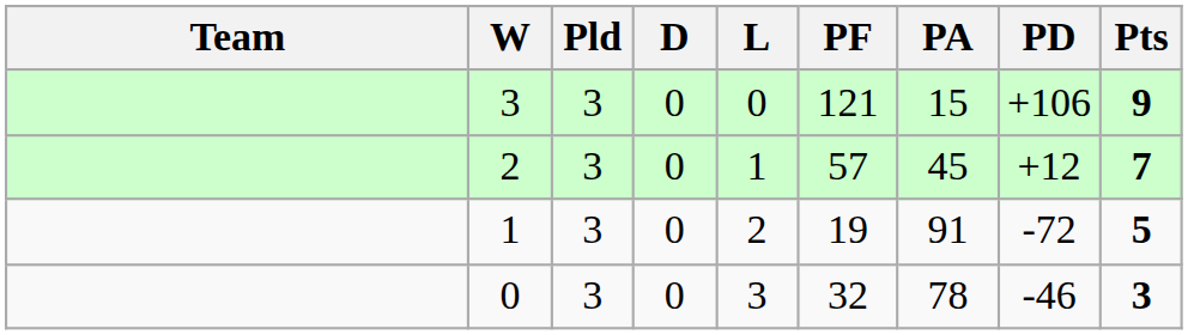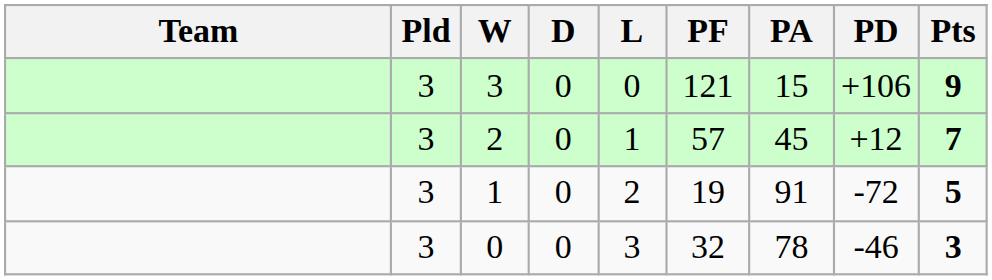columns swapped: Pld <-> W
